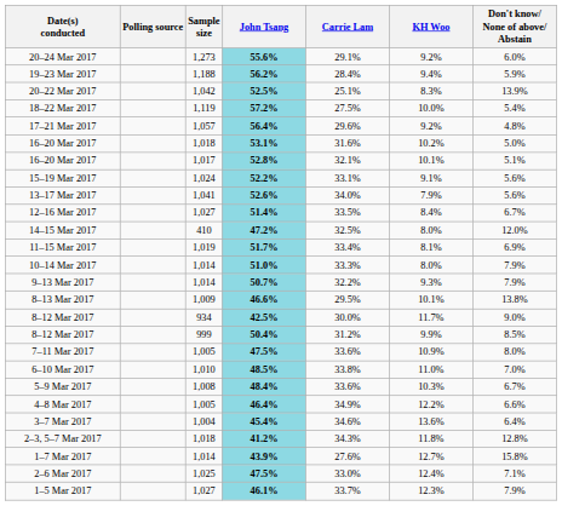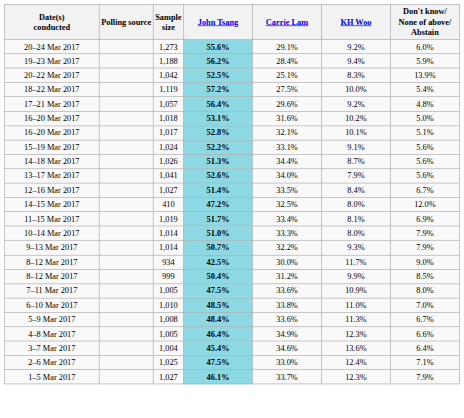+ row: 14–18 Mar 2017 | 1,026 | 51.3% | 34.4% | 8.7% | 5.6%
- row: 8–13 Mar 2017 | 1,009 | 46.6% | 29.5% | 10.1% | 13.8%
5–9 Mar 2017 | KH Woo: 10.3% -> 11.3%
4–8 Mar 2017 | KH Woo: 12.2% -> 12.3%
- row: 2–3, 5–7 Mar 2017 | 1,018 | 41.2% | 34.3% | 11.8% | 12.8%
- row: 1–7 Mar 2017 | 1,014 | 43.9% | 27.6% | 12.7% | 15.8%
